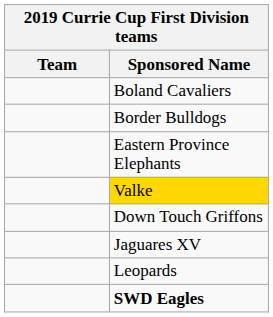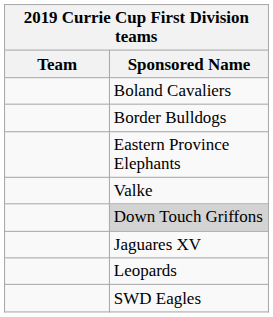Valke | Sponsored Name: gold background -> no background
Down Touch Griffons | Sponsored Name: no background -> lightgrey background
SWD Eagles | Sponsored Name: bold -> normal
